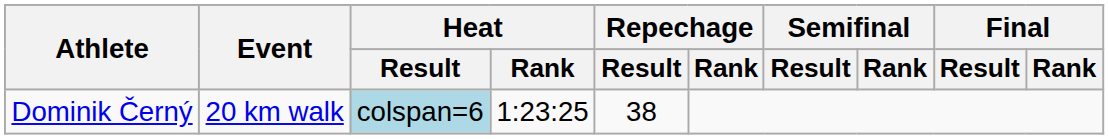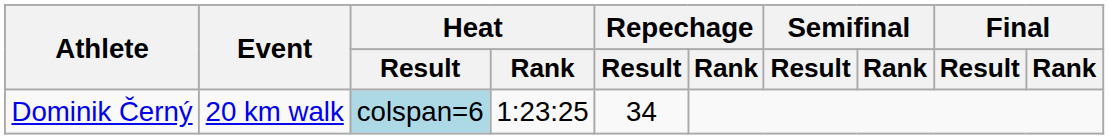Dominik Černý | Repechage / Result: 38 -> 34
